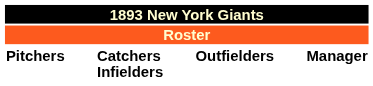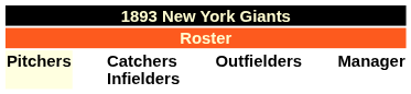Pitchers | column 1: no background -> lightyellow background
